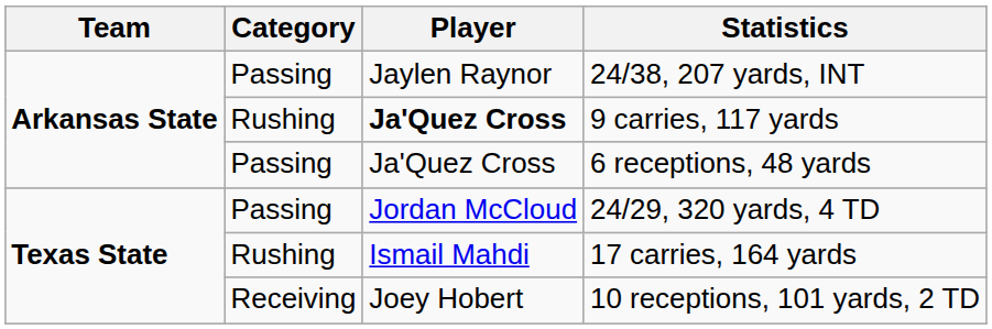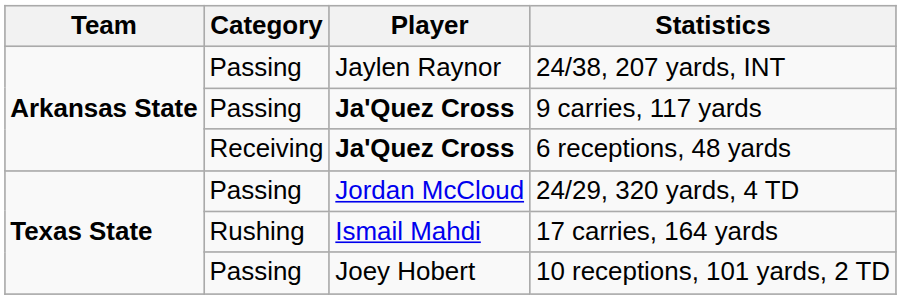9 carries, 117 yards | Category: Rushing -> Passing
6 receptions, 48 yards | Category: Passing -> Receiving
6 receptions, 48 yards | Player: normal -> bold
10 receptions, 101 yards, 2 TD | Category: Receiving -> Passing
